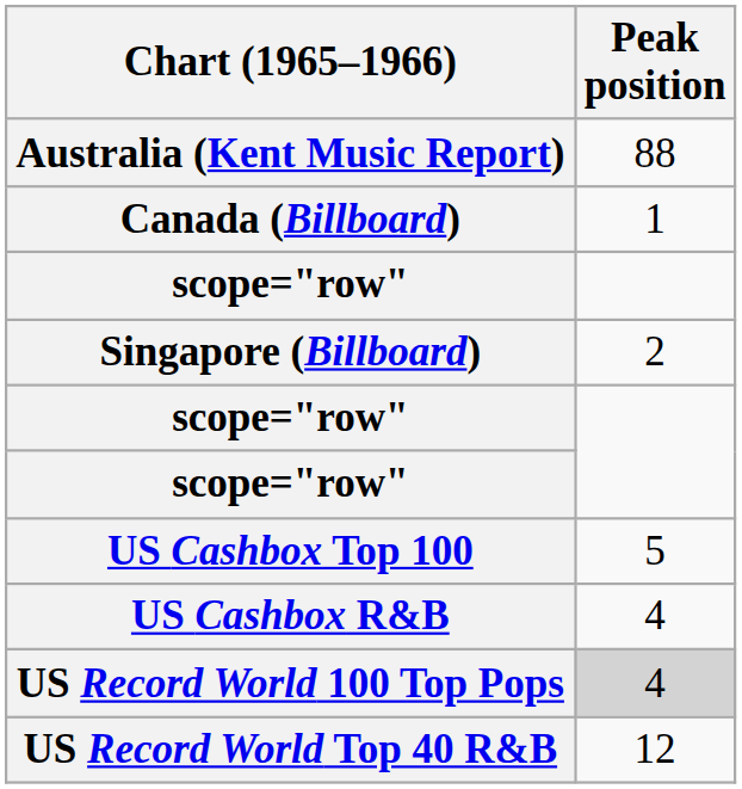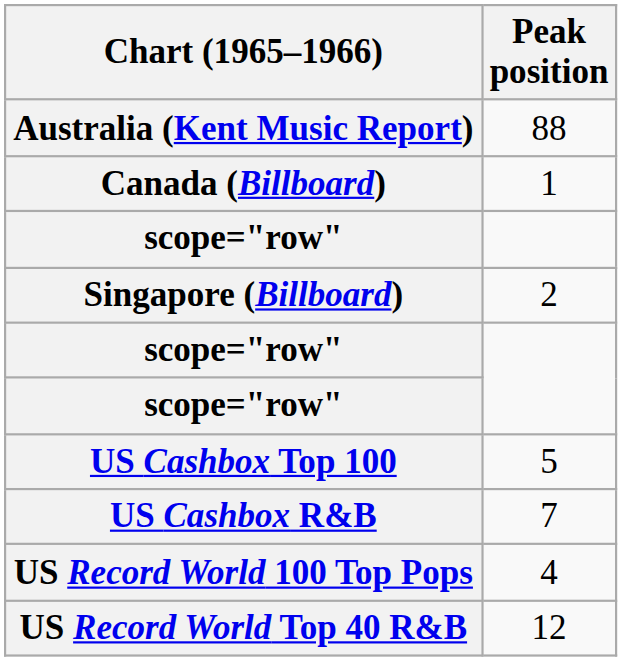US Cashbox R&B | Peak position: 4 -> 7
US Record World 100 Top Pops | Peak position: lightgrey background -> no background
